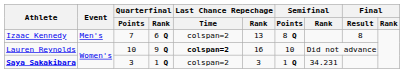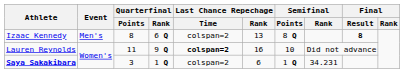Izaac Kennedy | Quarterfinal / Points: 7 -> 8
Izaac Kennedy | Final / Result: normal -> bold
Lauren Reynolds | Quarterfinal / Points: 10 -> 11
Saya Sakakibara | Last Chance Repechage / Rank: 3 -> 6
